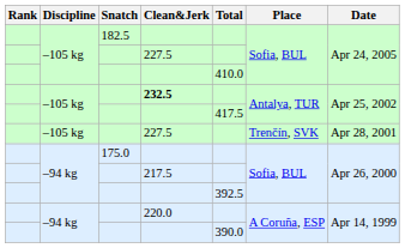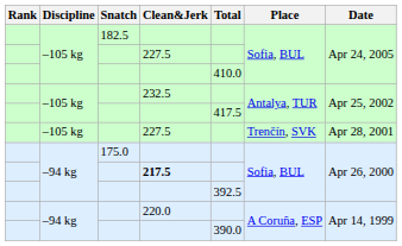232.5 | Clean&Jerk: bold -> normal
217.5 | Clean&Jerk: normal -> bold
